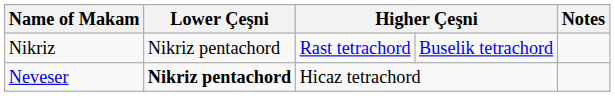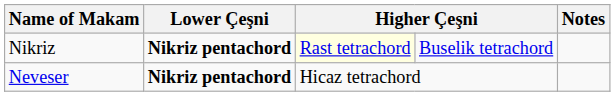Nikriz | Lower Çeşni: normal -> bold
Nikriz | column 3: no background -> lightyellow background
